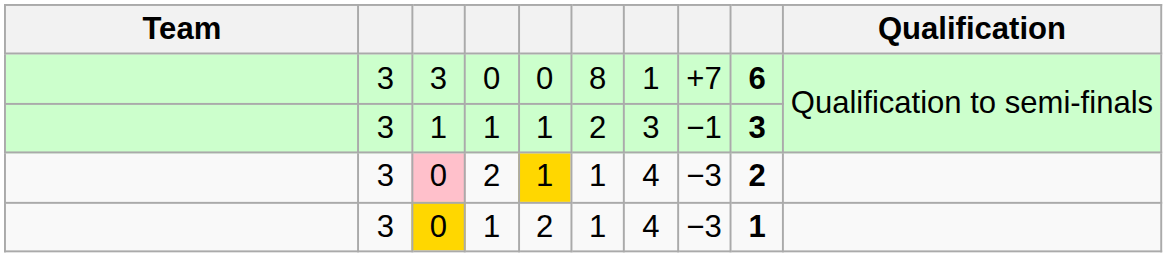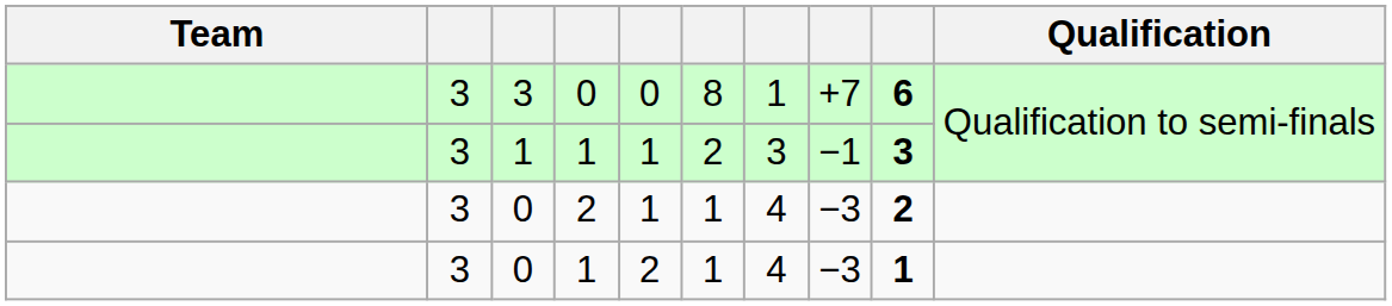row 4 | column 3: pink background -> no background
row 4 | column 5: gold background -> no background
row 5 | column 3: gold background -> no background
